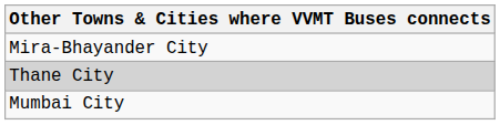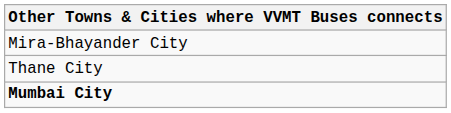Thane City | column 1: lightgrey background -> no background
Mumbai City | column 1: normal -> bold
